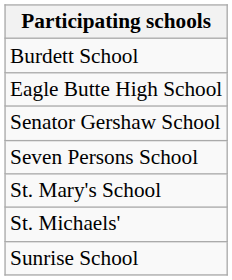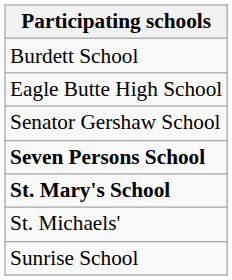row 5 | column 1: normal -> bold
row 6 | column 1: normal -> bold
